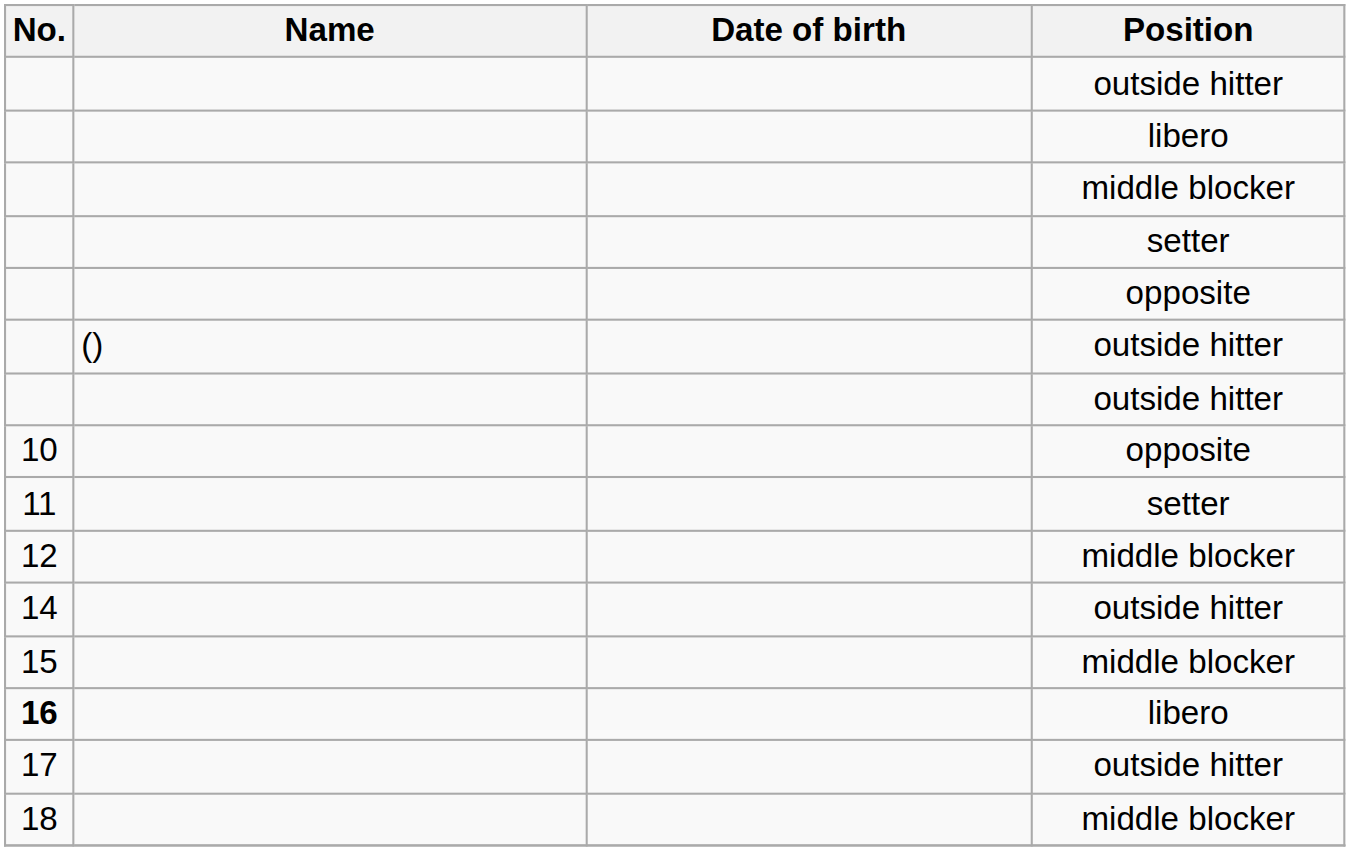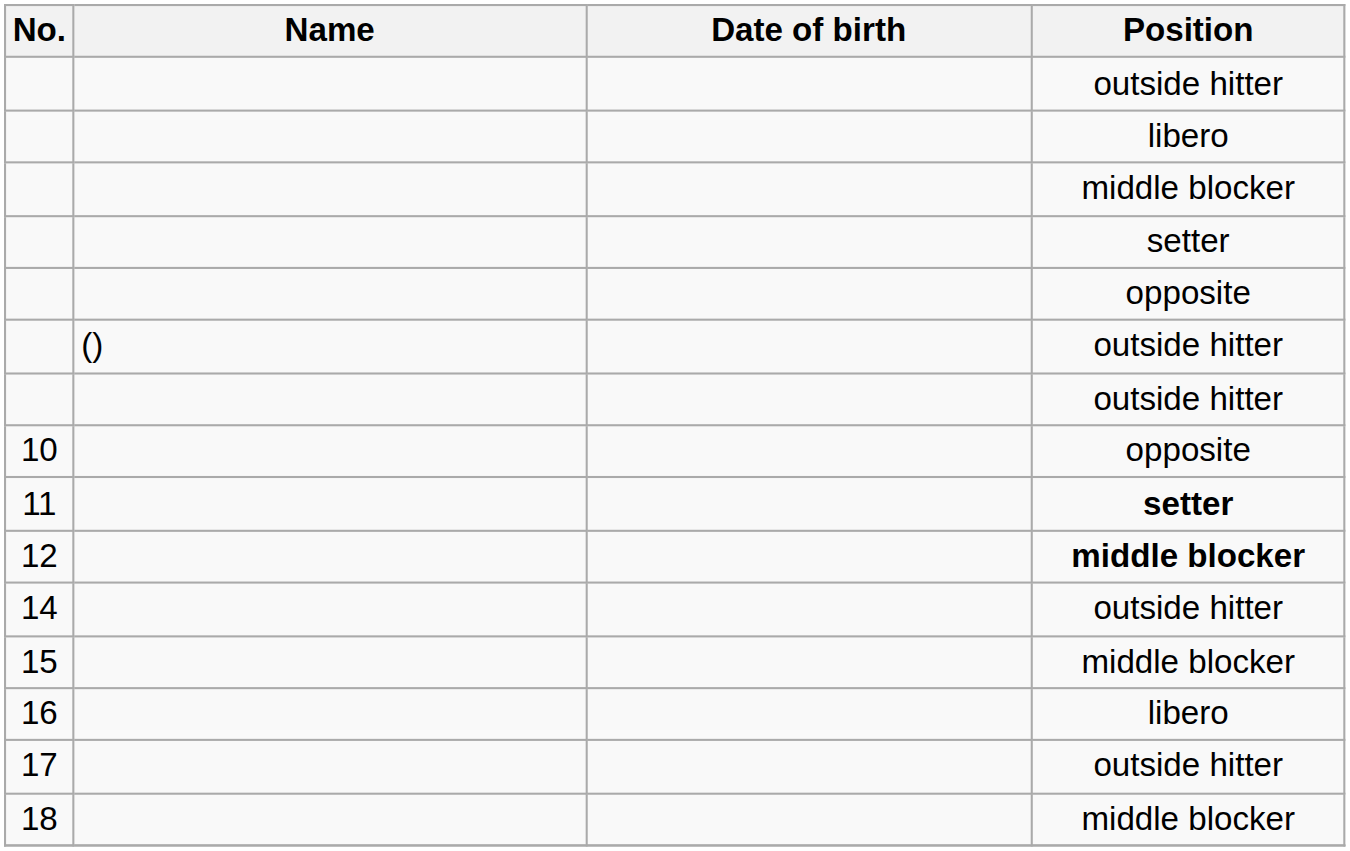11 | Position: normal -> bold
12 | Position: normal -> bold
16 | No.: bold -> normal
